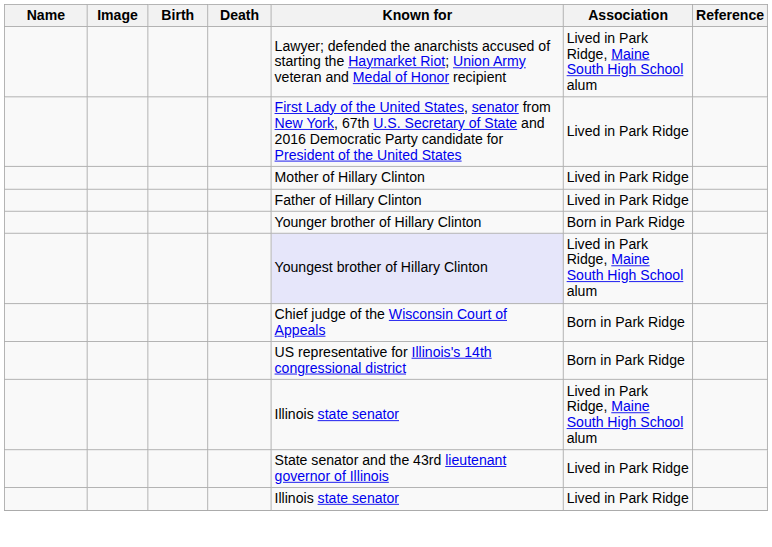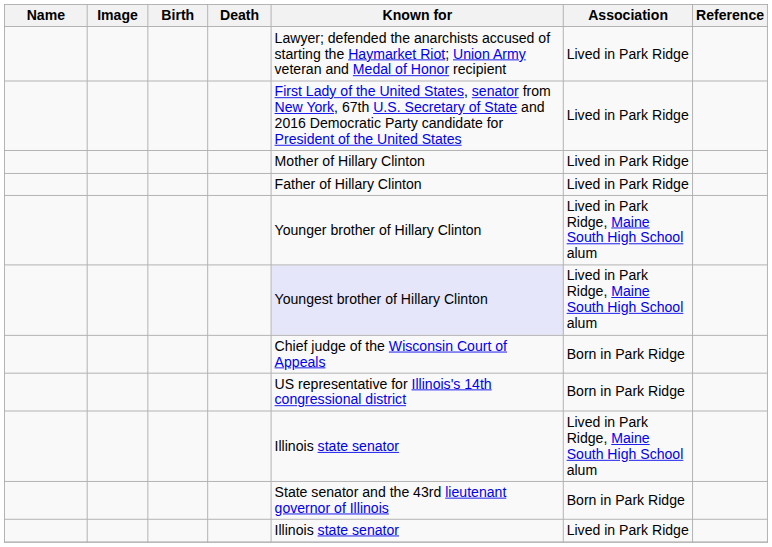row 2 | Association: Lived in Park Ridge, Maine South High School alum -> Lived in Park Ridge
row 6 | Association: Born in Park Ridge -> Lived in Park Ridge, Maine South High School alum
row 11 | Association: Lived in Park Ridge -> Born in Park Ridge
